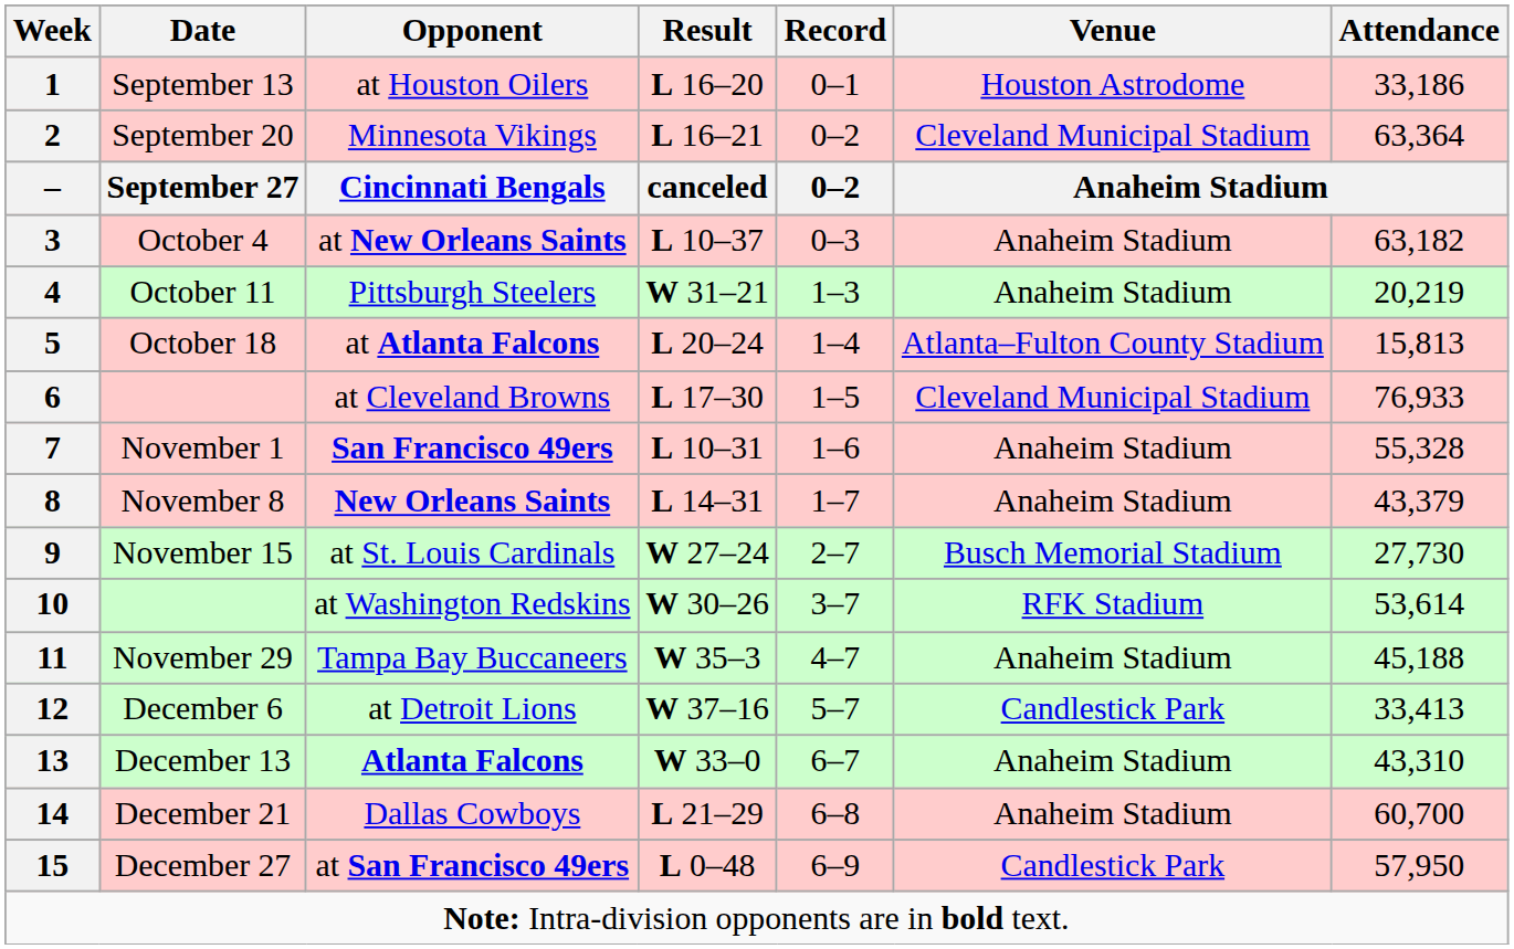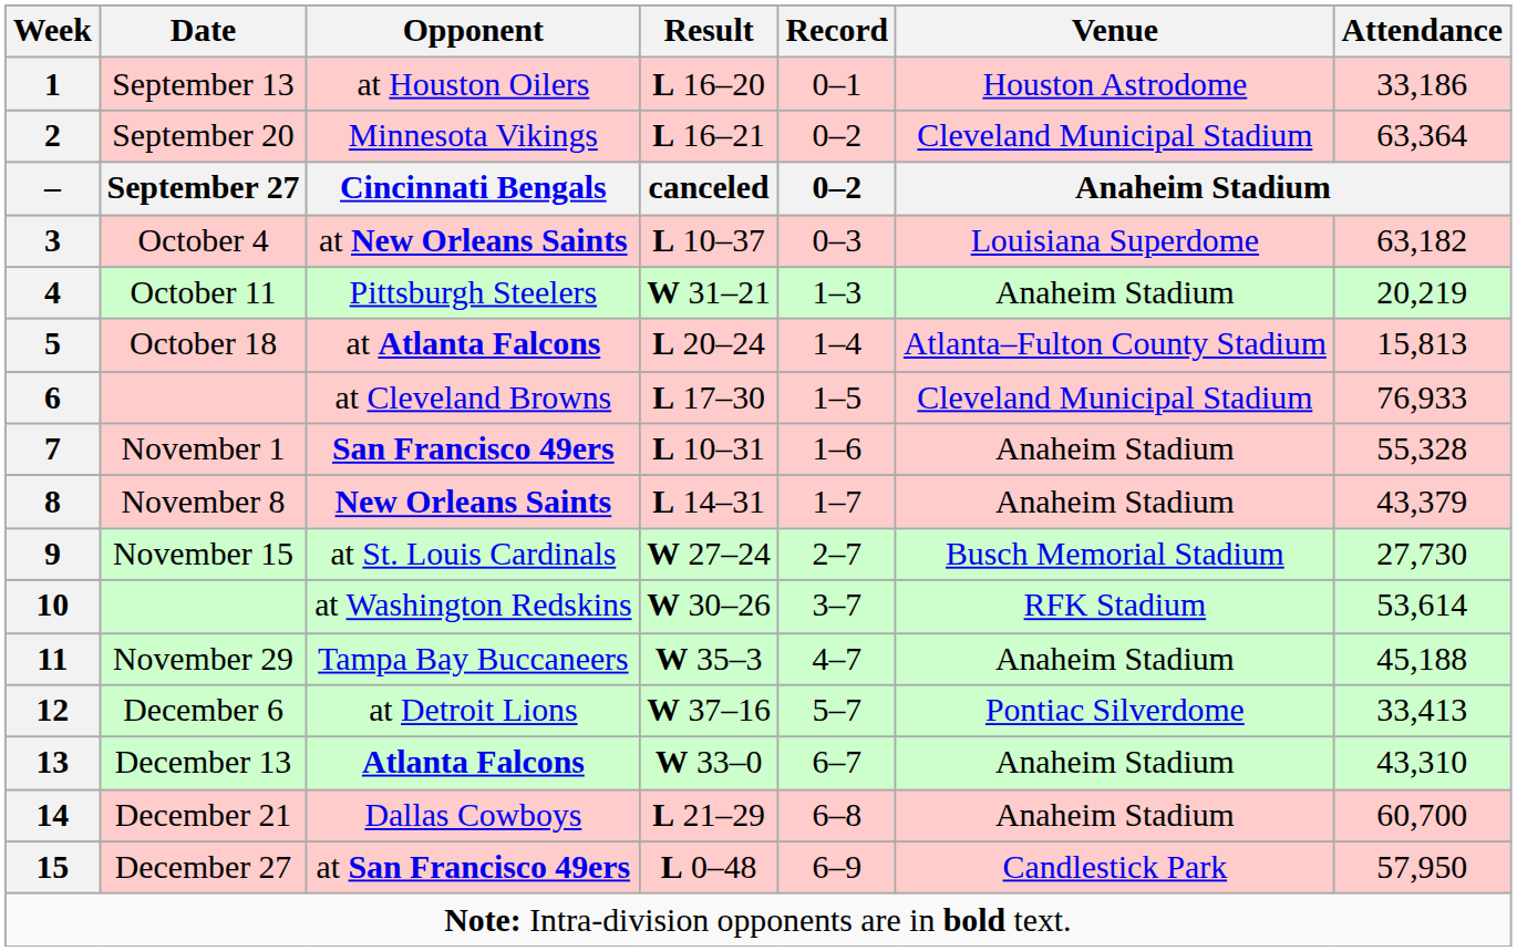3 | Venue: Anaheim Stadium -> Louisiana Superdome
12 | Venue: Candlestick Park -> Pontiac Silverdome
